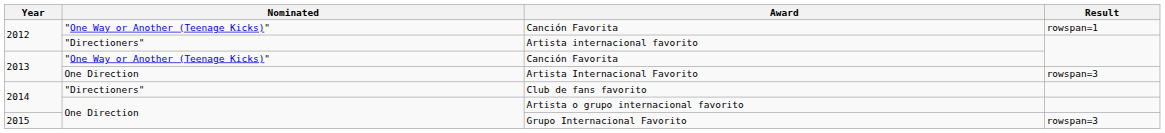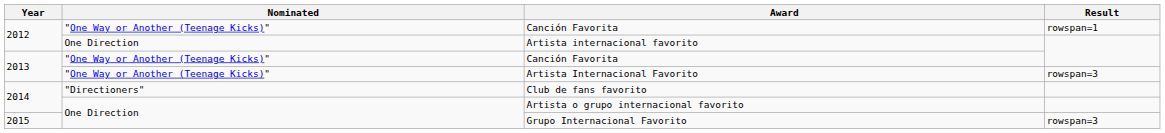Artista internacional favorito | Nominated: "Directioners" -> One Direction
Artista Internacional Favorito | Nominated: One Direction -> "One Way or Another (Teenage Kicks)"
